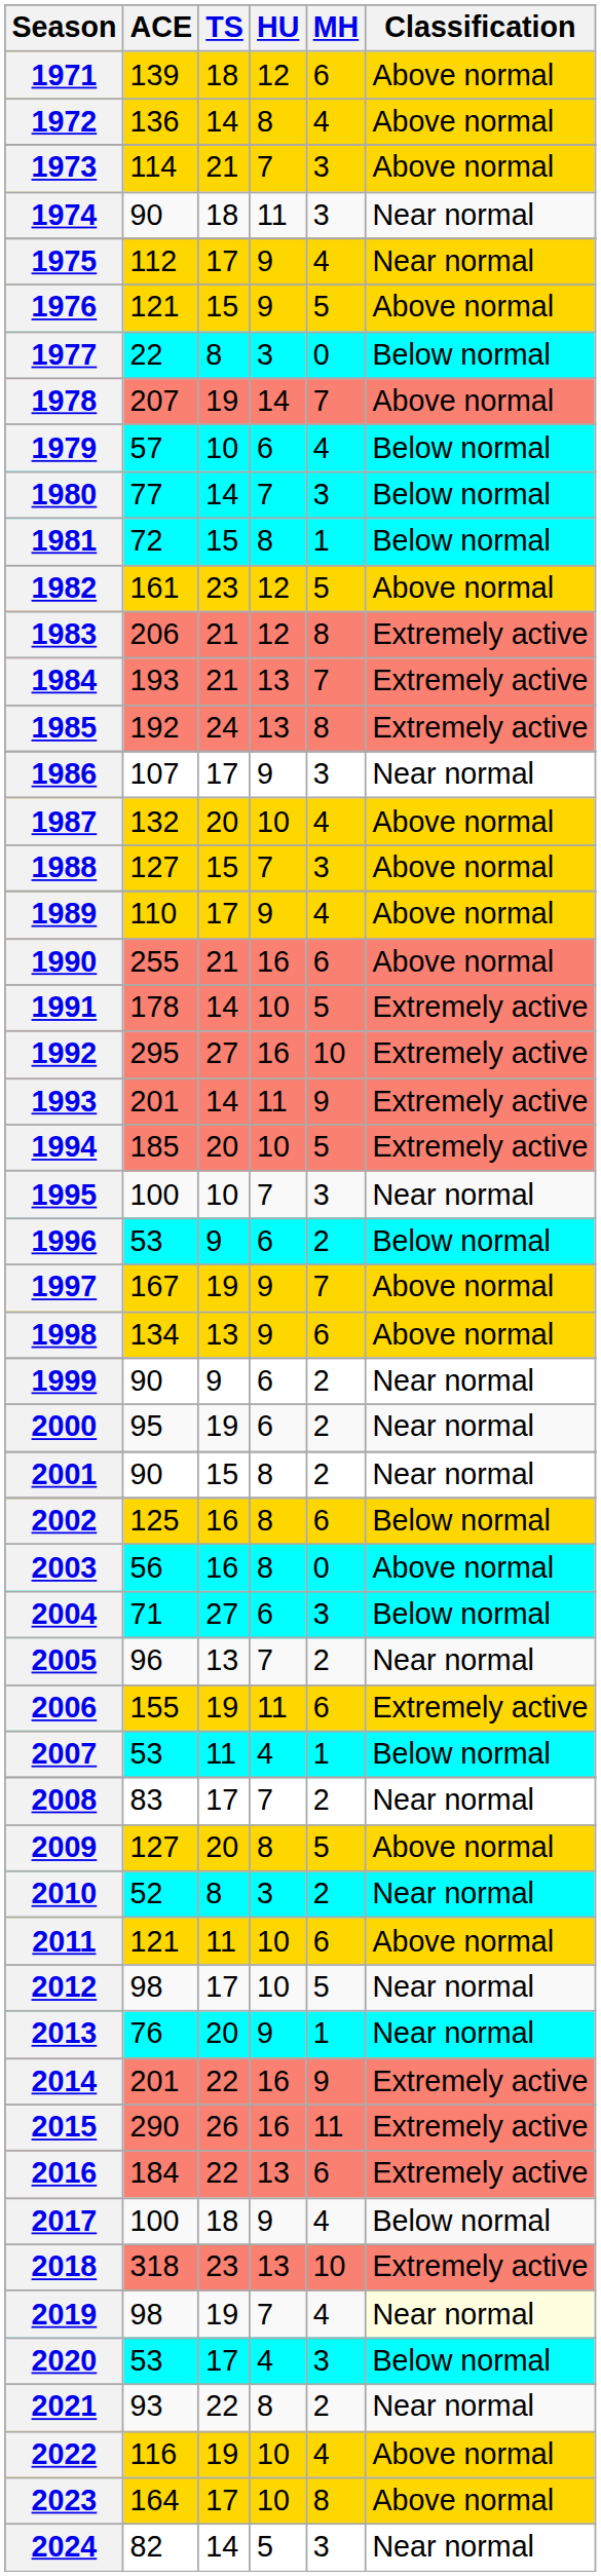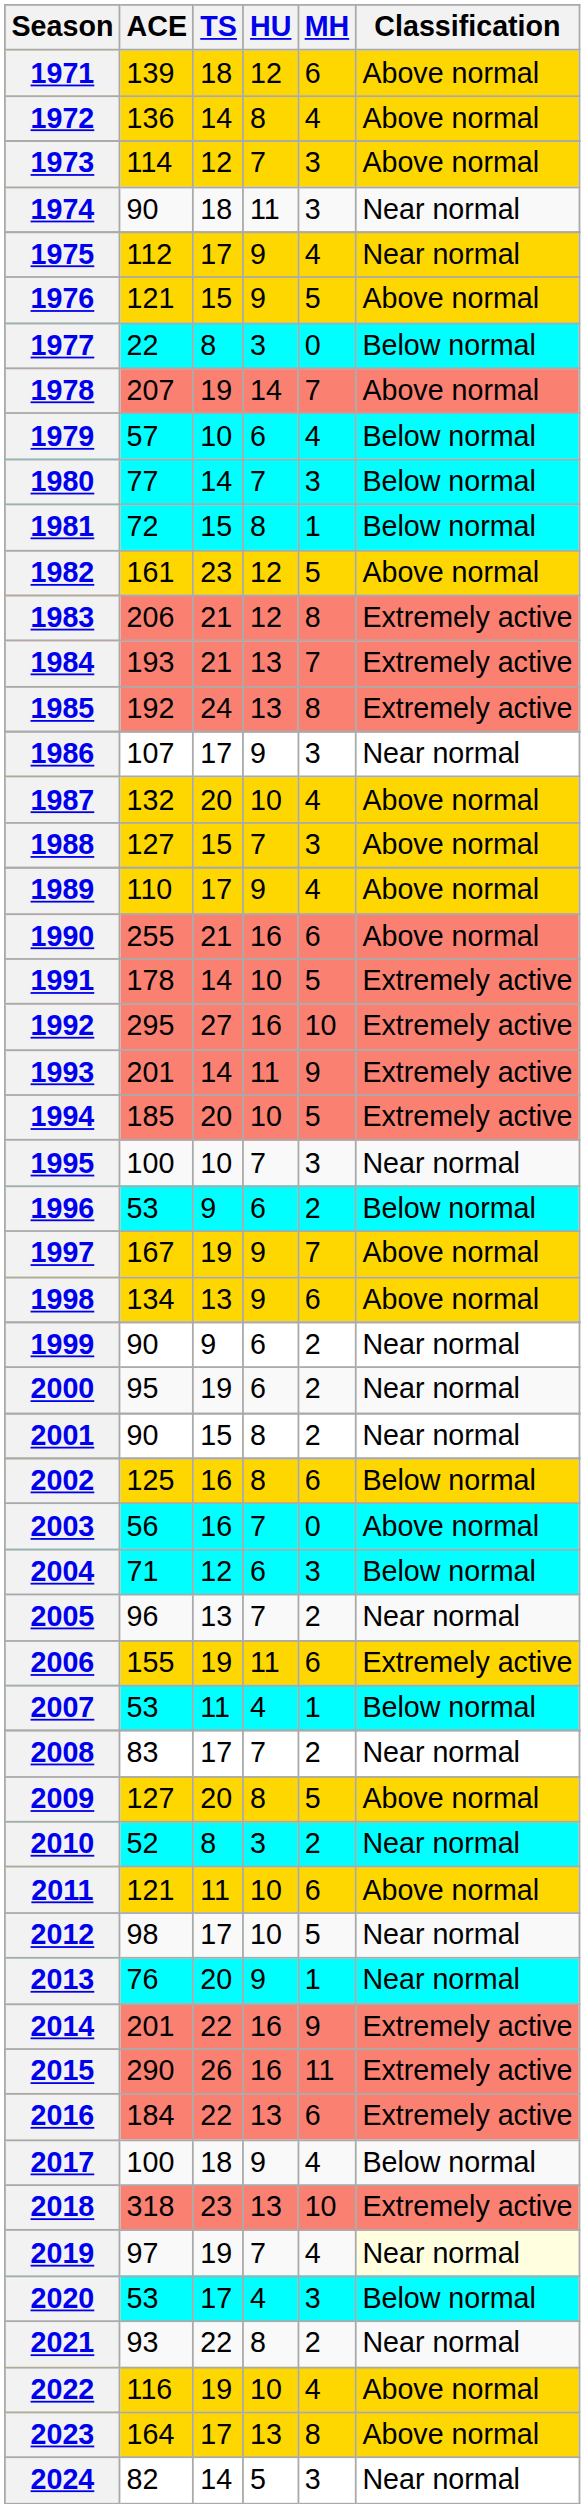1973 | TS: 21 -> 12
2003 | HU: 8 -> 7
2004 | TS: 27 -> 12
2019 | ACE: 98 -> 97
2023 | HU: 10 -> 13
